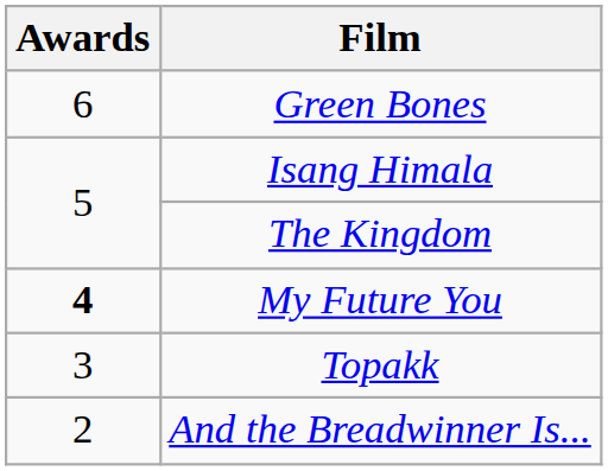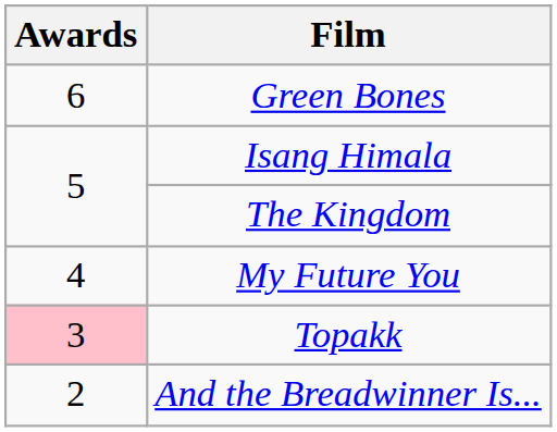My Future You | Awards: bold -> normal
Topakk | Awards: no background -> pink background
